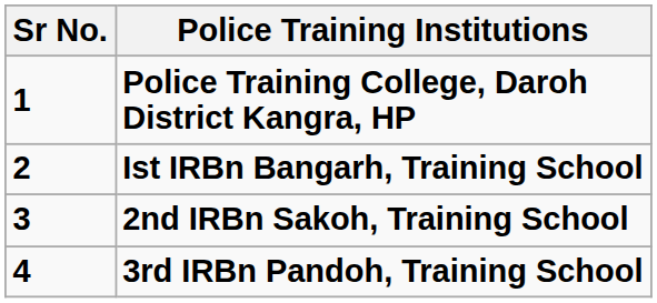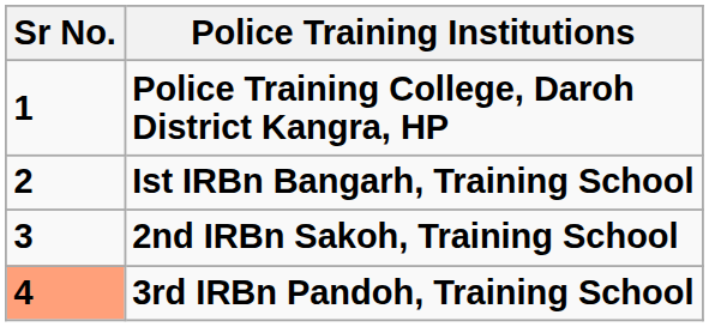3rd IRBn Pandoh, Training School | Sr No.: no background -> lightsalmon background
